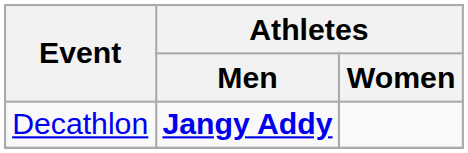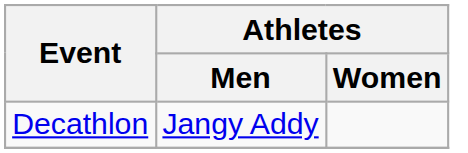Decathlon | Athletes / Men: bold -> normal
